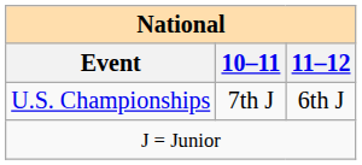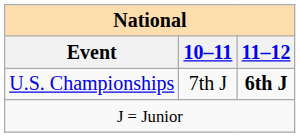U.S. Championships | 11–12: normal -> bold
